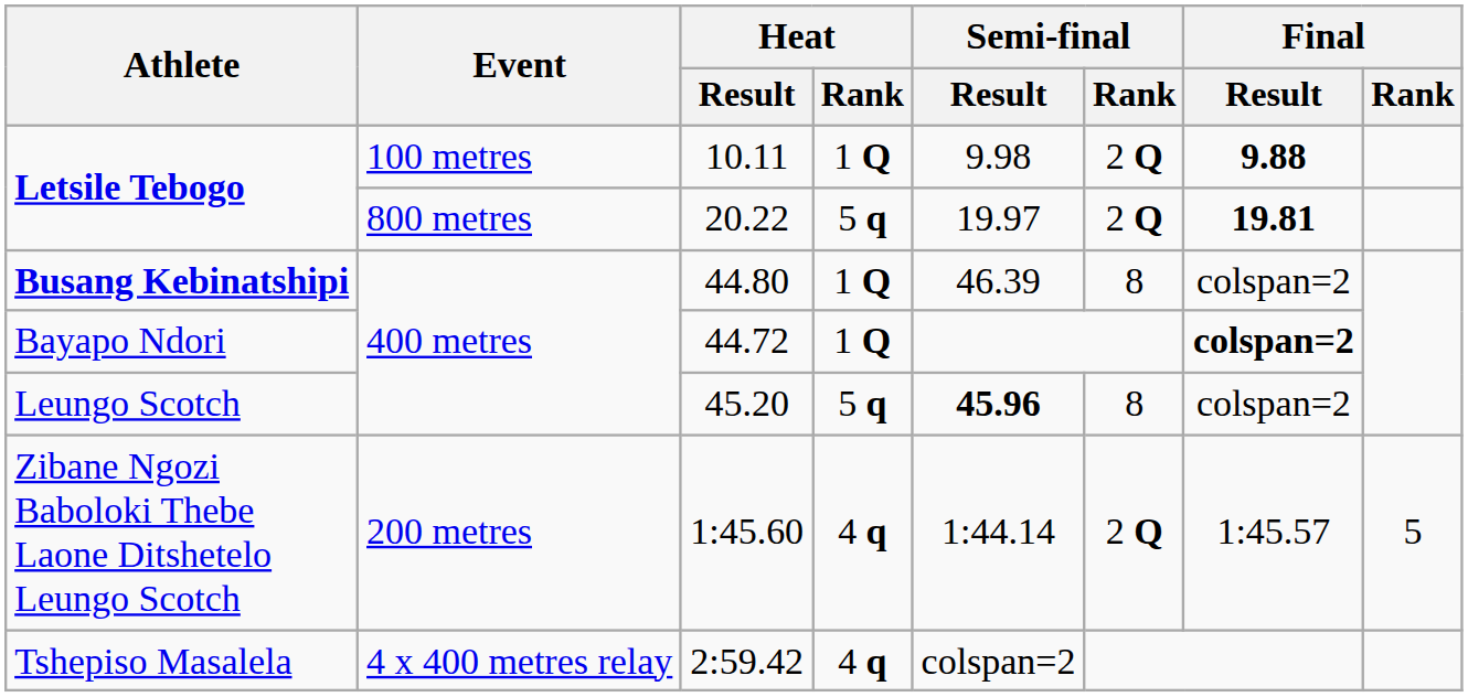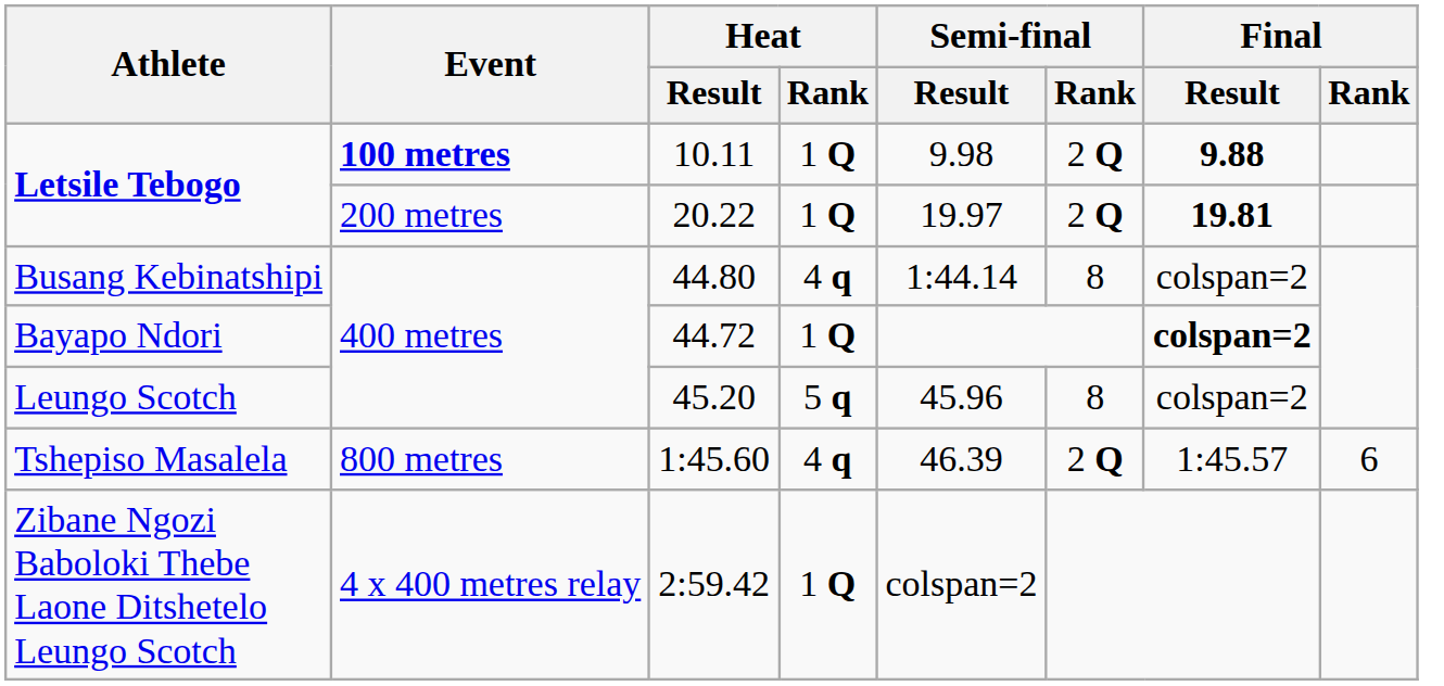10.11 | Event: normal -> bold
20.22 | Event: 800 metres -> 200 metres
20.22 | Heat / Rank: 5 q -> 1 Q
44.80 | Athlete: bold -> normal
44.80 | Heat / Rank: 1 Q -> 4 q
44.80 | Semi-final / Result: 46.39 -> 1:44.14
45.20 | Semi-final / Result: bold -> normal
1:45.60 | Athlete: Zibane Ngozi Baboloki Thebe Laone Ditshetelo Leungo Scotch -> Tshepiso Masalela
1:45.60 | Event: 200 metres -> 800 metres
1:45.60 | Semi-final / Result: 1:44.14 -> 46.39
1:45.60 | Final / Rank: 5 -> 6
2:59.42 | Athlete: Tshepiso Masalela -> Zibane Ngozi Baboloki Thebe Laone Ditshetelo Leungo Scotch
2:59.42 | Heat / Rank: 4 q -> 1 Q
